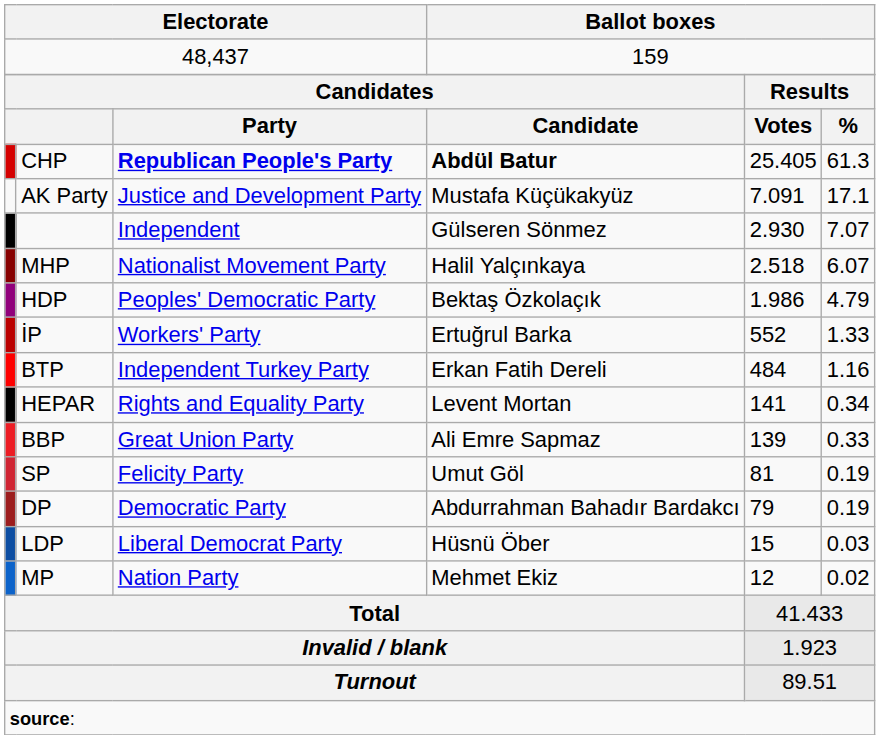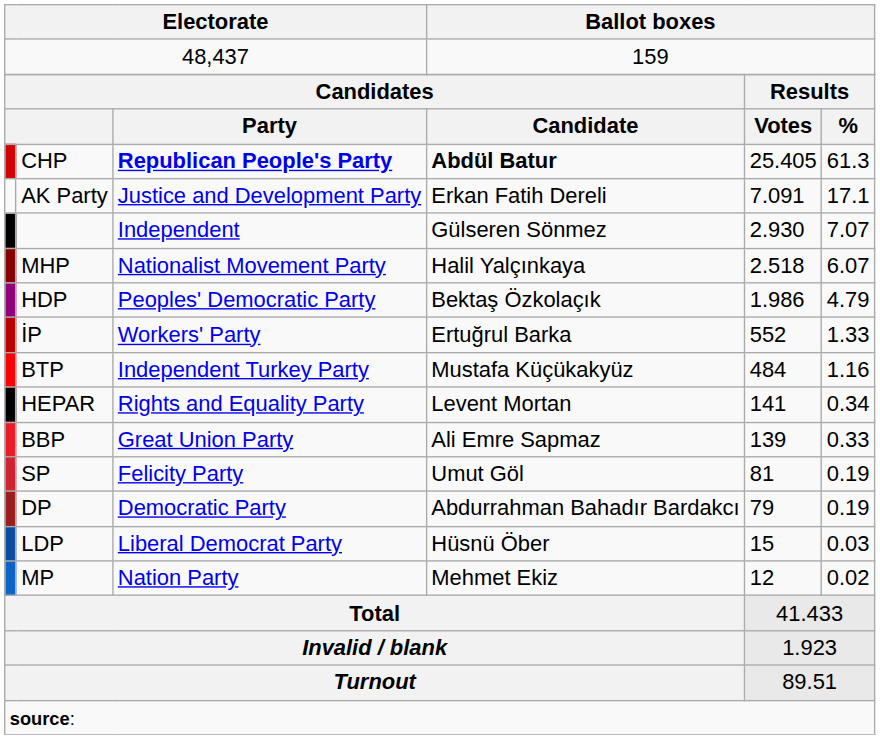AK Party | column 4: Mustafa Küçükakyüz -> Erkan Fatih Dereli
BTP | column 4: Erkan Fatih Dereli -> Mustafa Küçükakyüz
